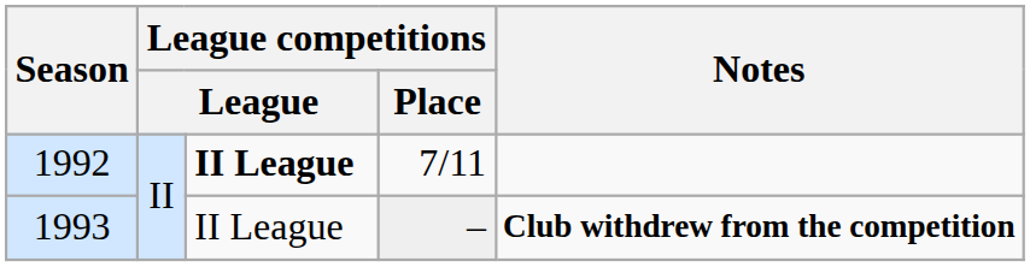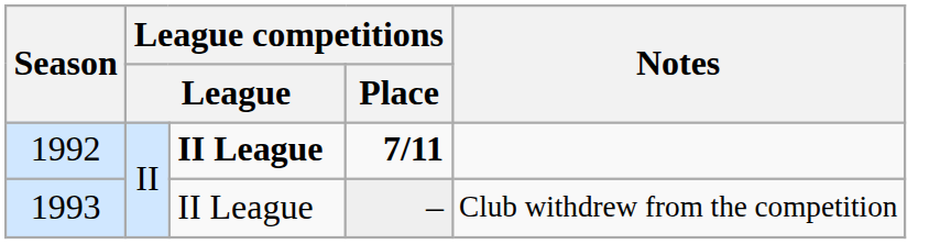1992 | League competitions / Place: normal -> bold
1993 | Notes: bold -> normal
